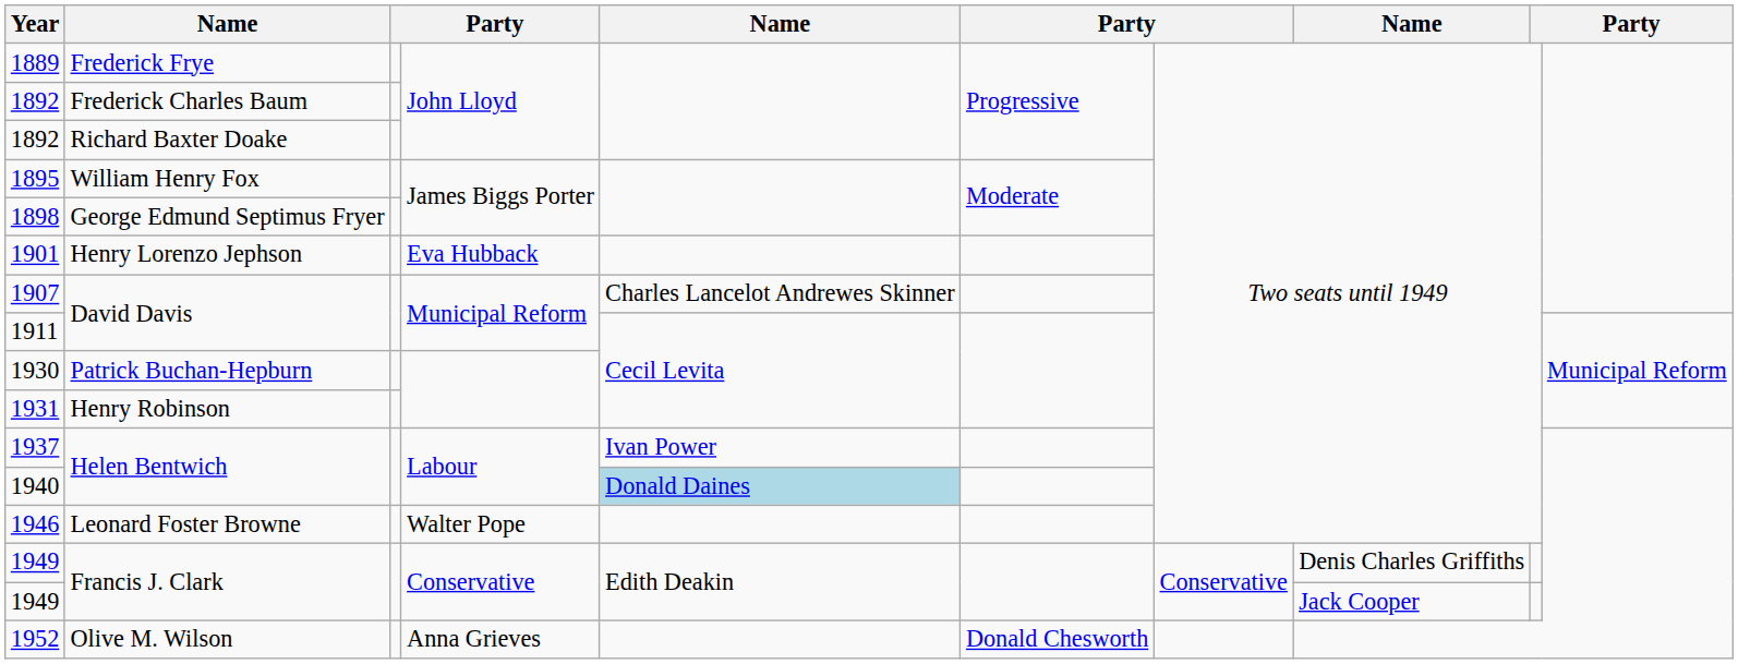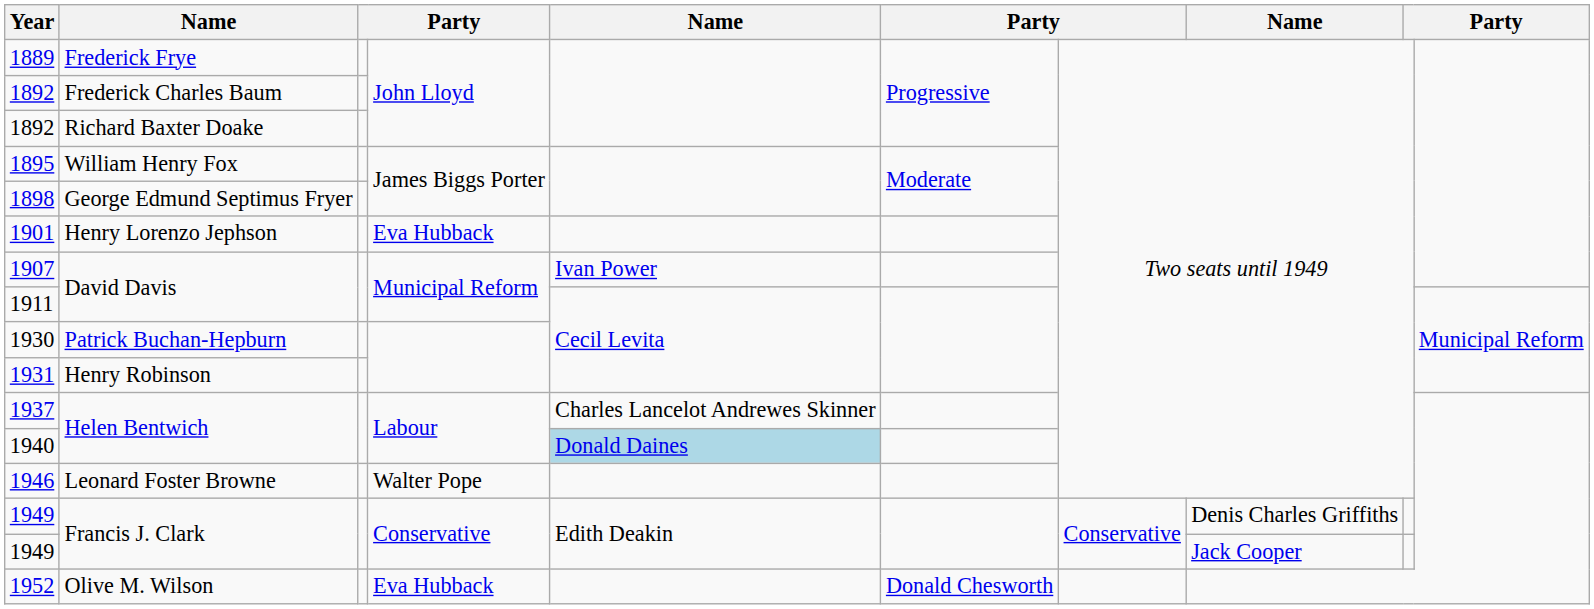1907 | column 5: Charles Lancelot Andrewes Skinner -> Ivan Power
1937 | column 5: Ivan Power -> Charles Lancelot Andrewes Skinner
1952 | column 4: Anna Grieves -> Eva Hubback
